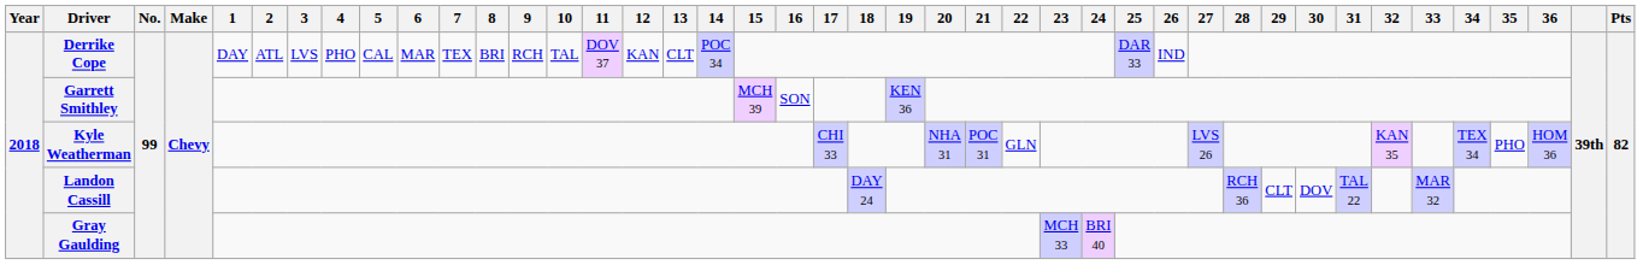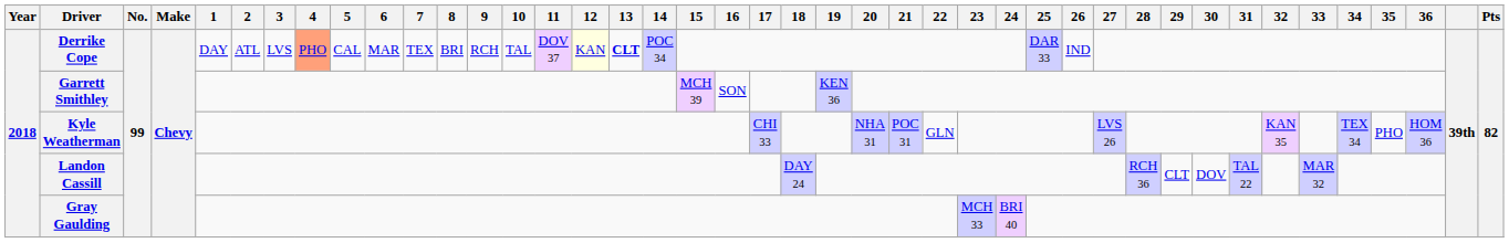Derrike Cope | 4: no background -> lightsalmon background
Derrike Cope | 12: no background -> lightyellow background
Derrike Cope | 13: normal -> bold
